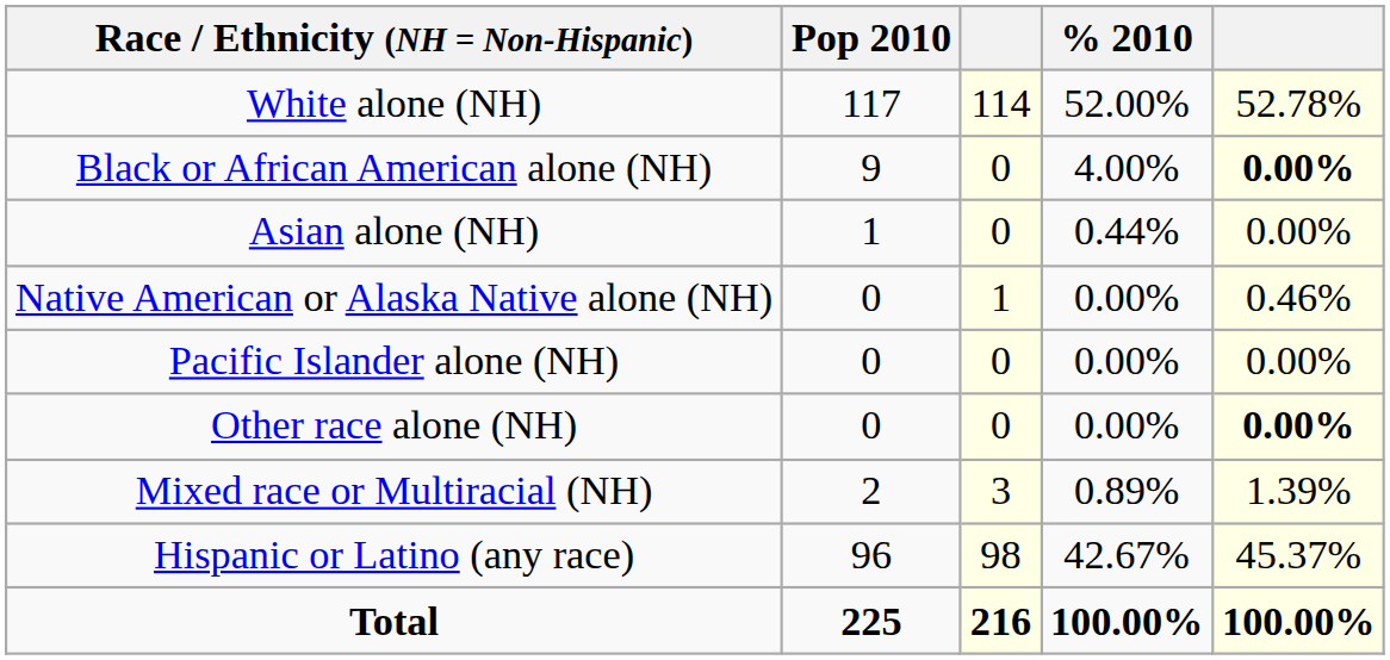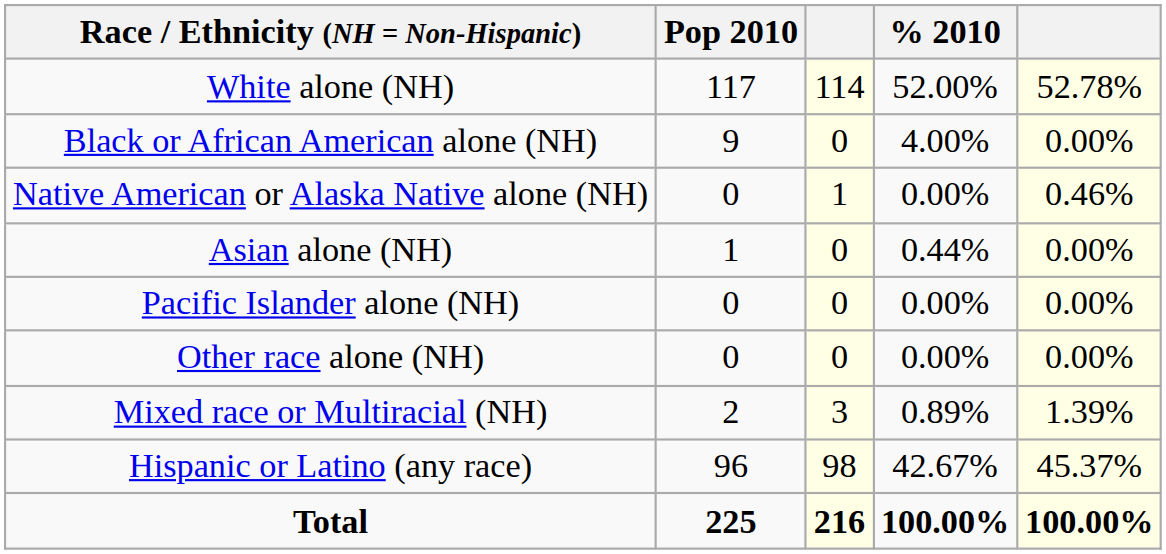Black or African American alone (NH) | column 5: bold -> normal
rows swapped: Native American or Alaska Native alone (NH) <-> Asian alone (NH)
Other race alone (NH) | column 5: bold -> normal
